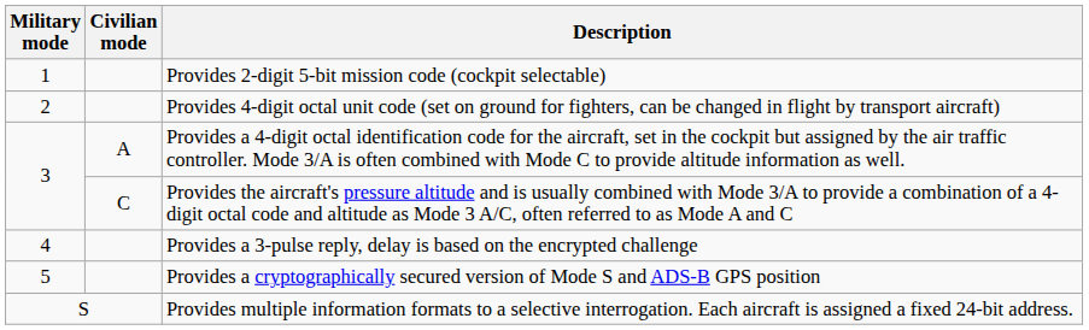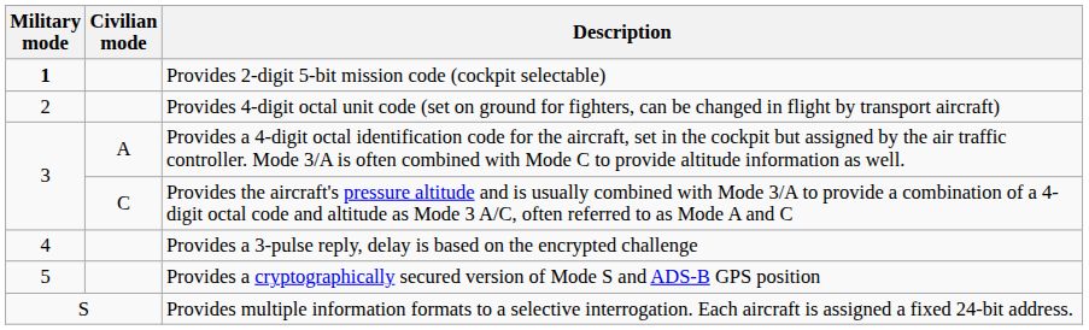Provides 2-digit 5-bit mission code (cockpit selectable) | Military mode: normal -> bold
